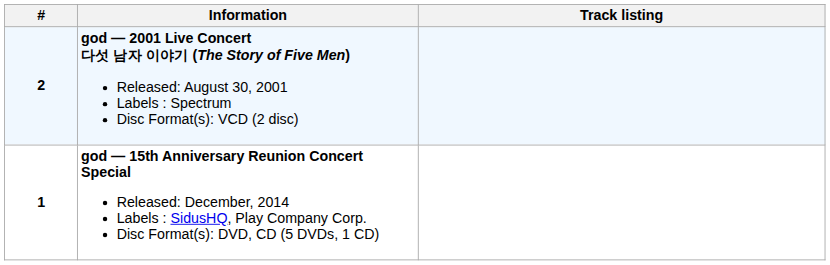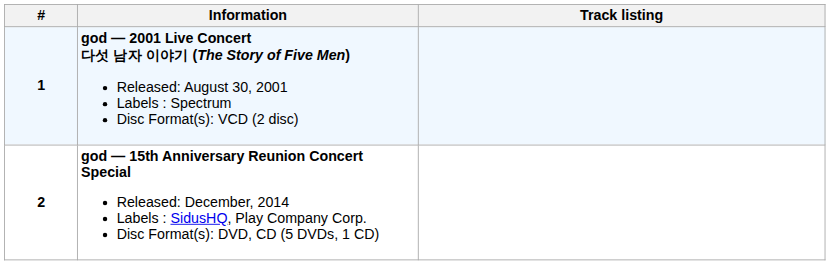row 2 | #: 2 -> 1
row 3 | #: 1 -> 2
